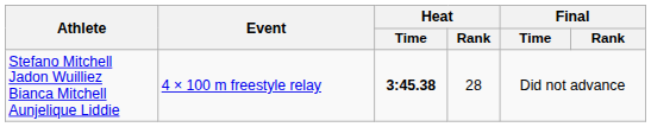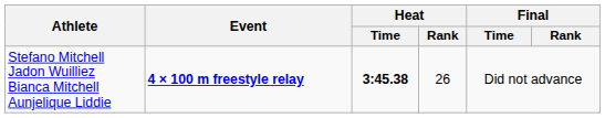row 3 | Event: normal -> bold
row 3 | Heat / Rank: 28 -> 26
